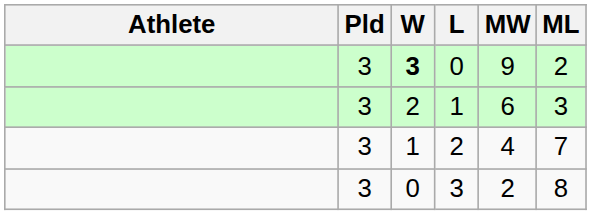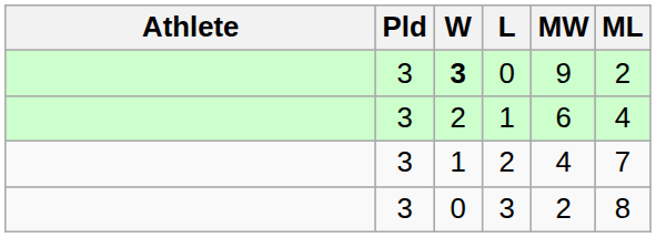row 3 | ML: 3 -> 4
